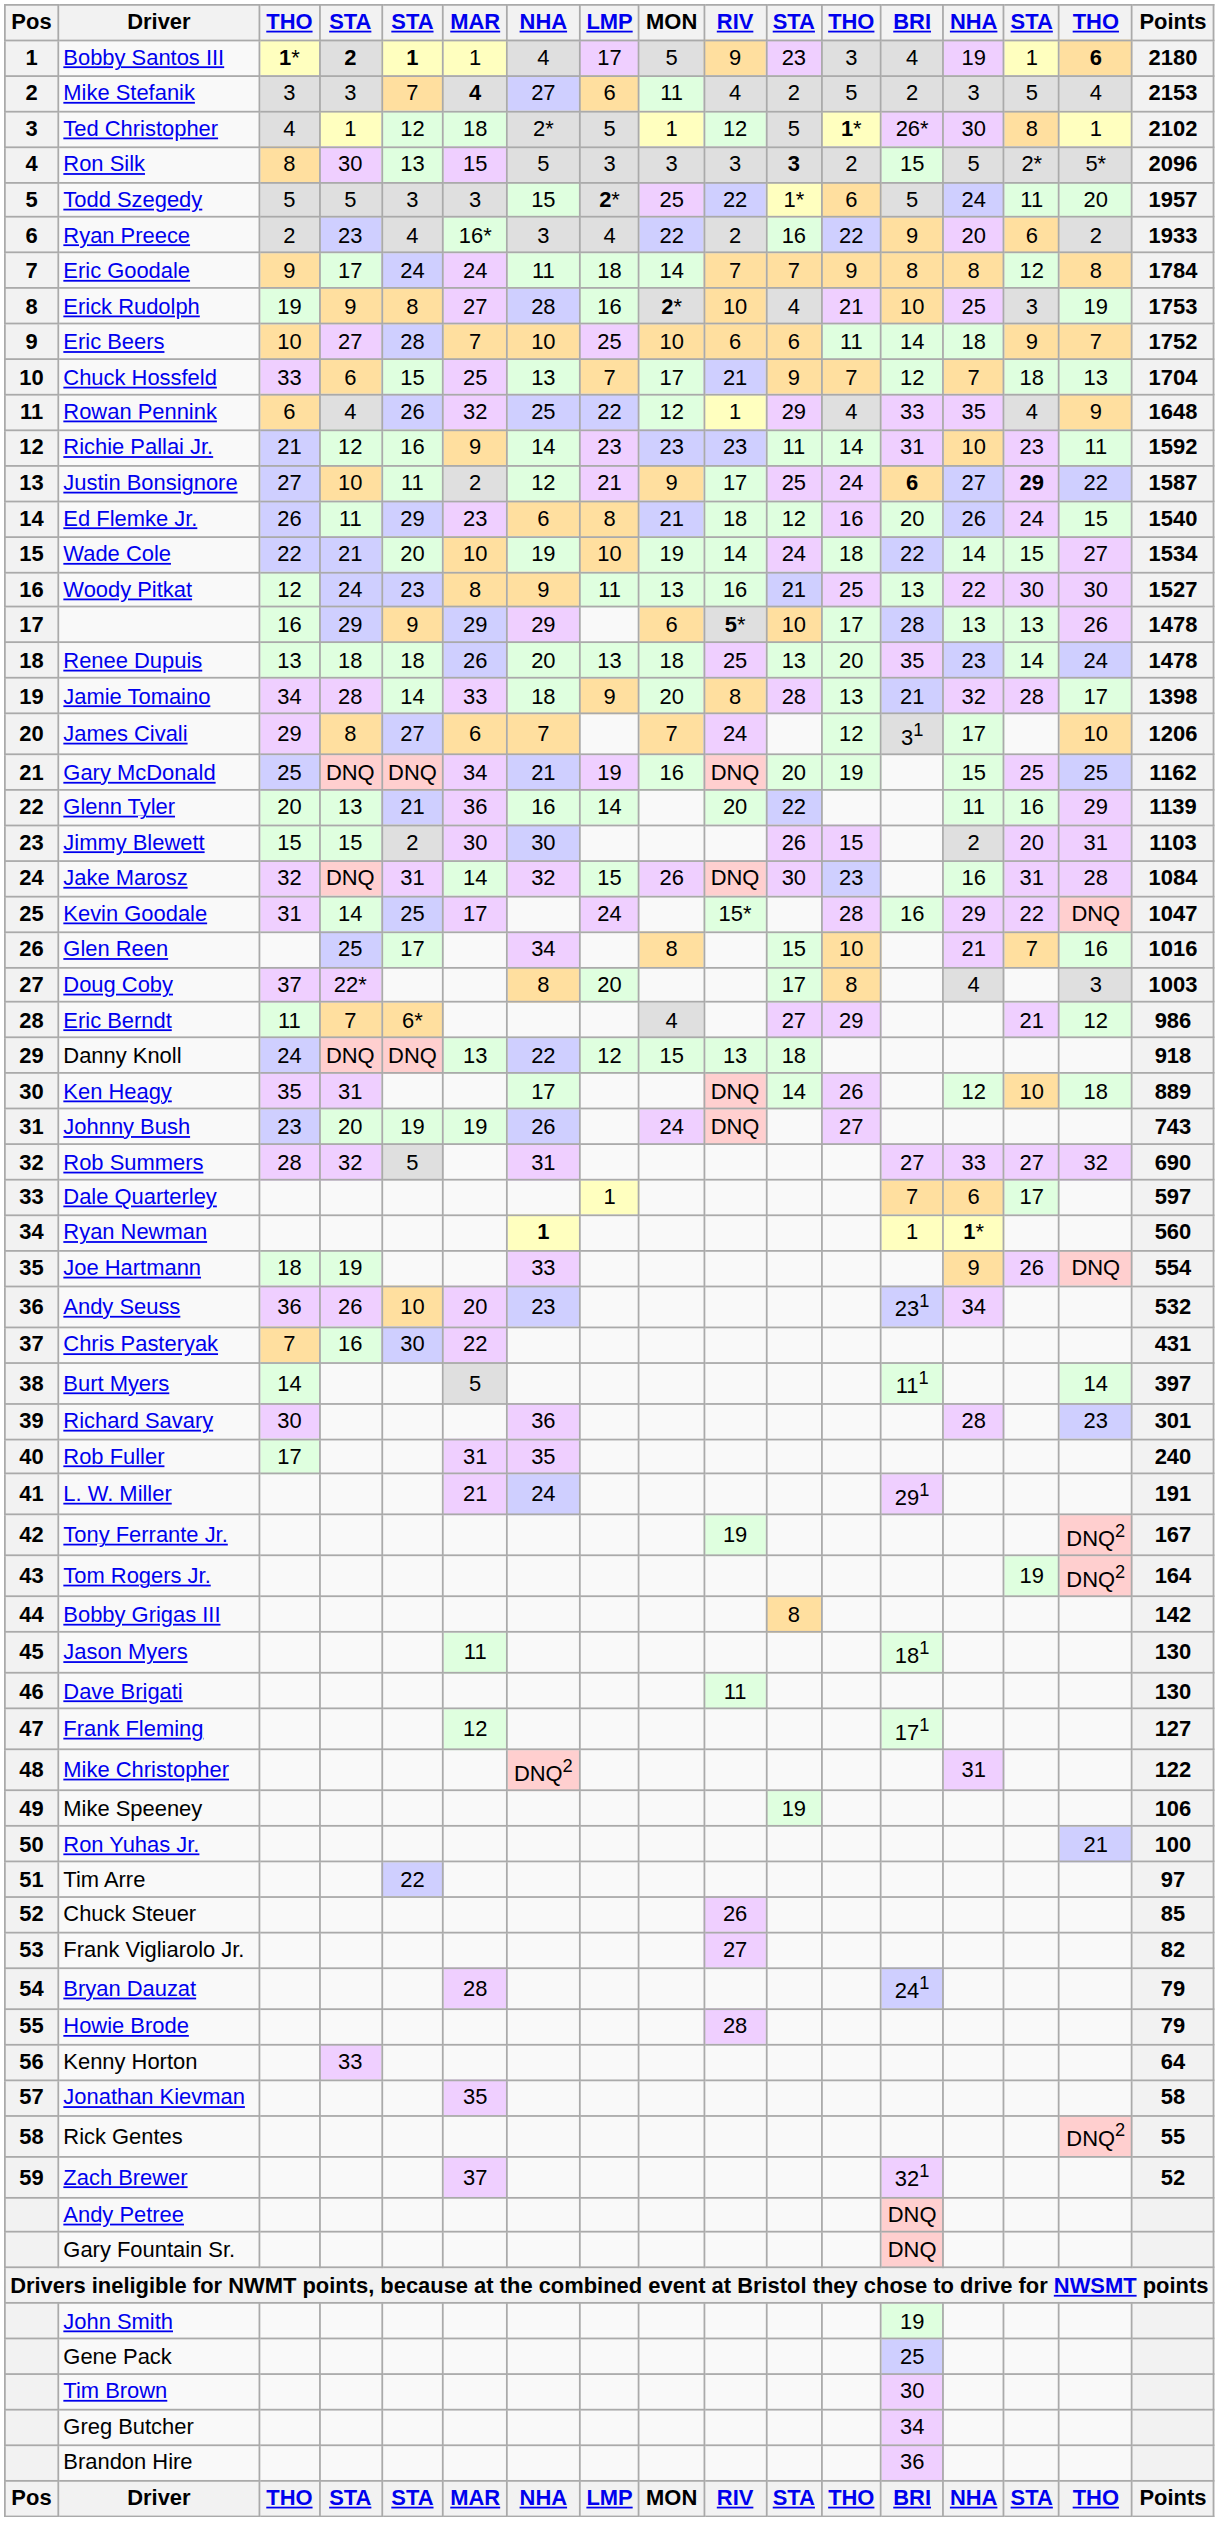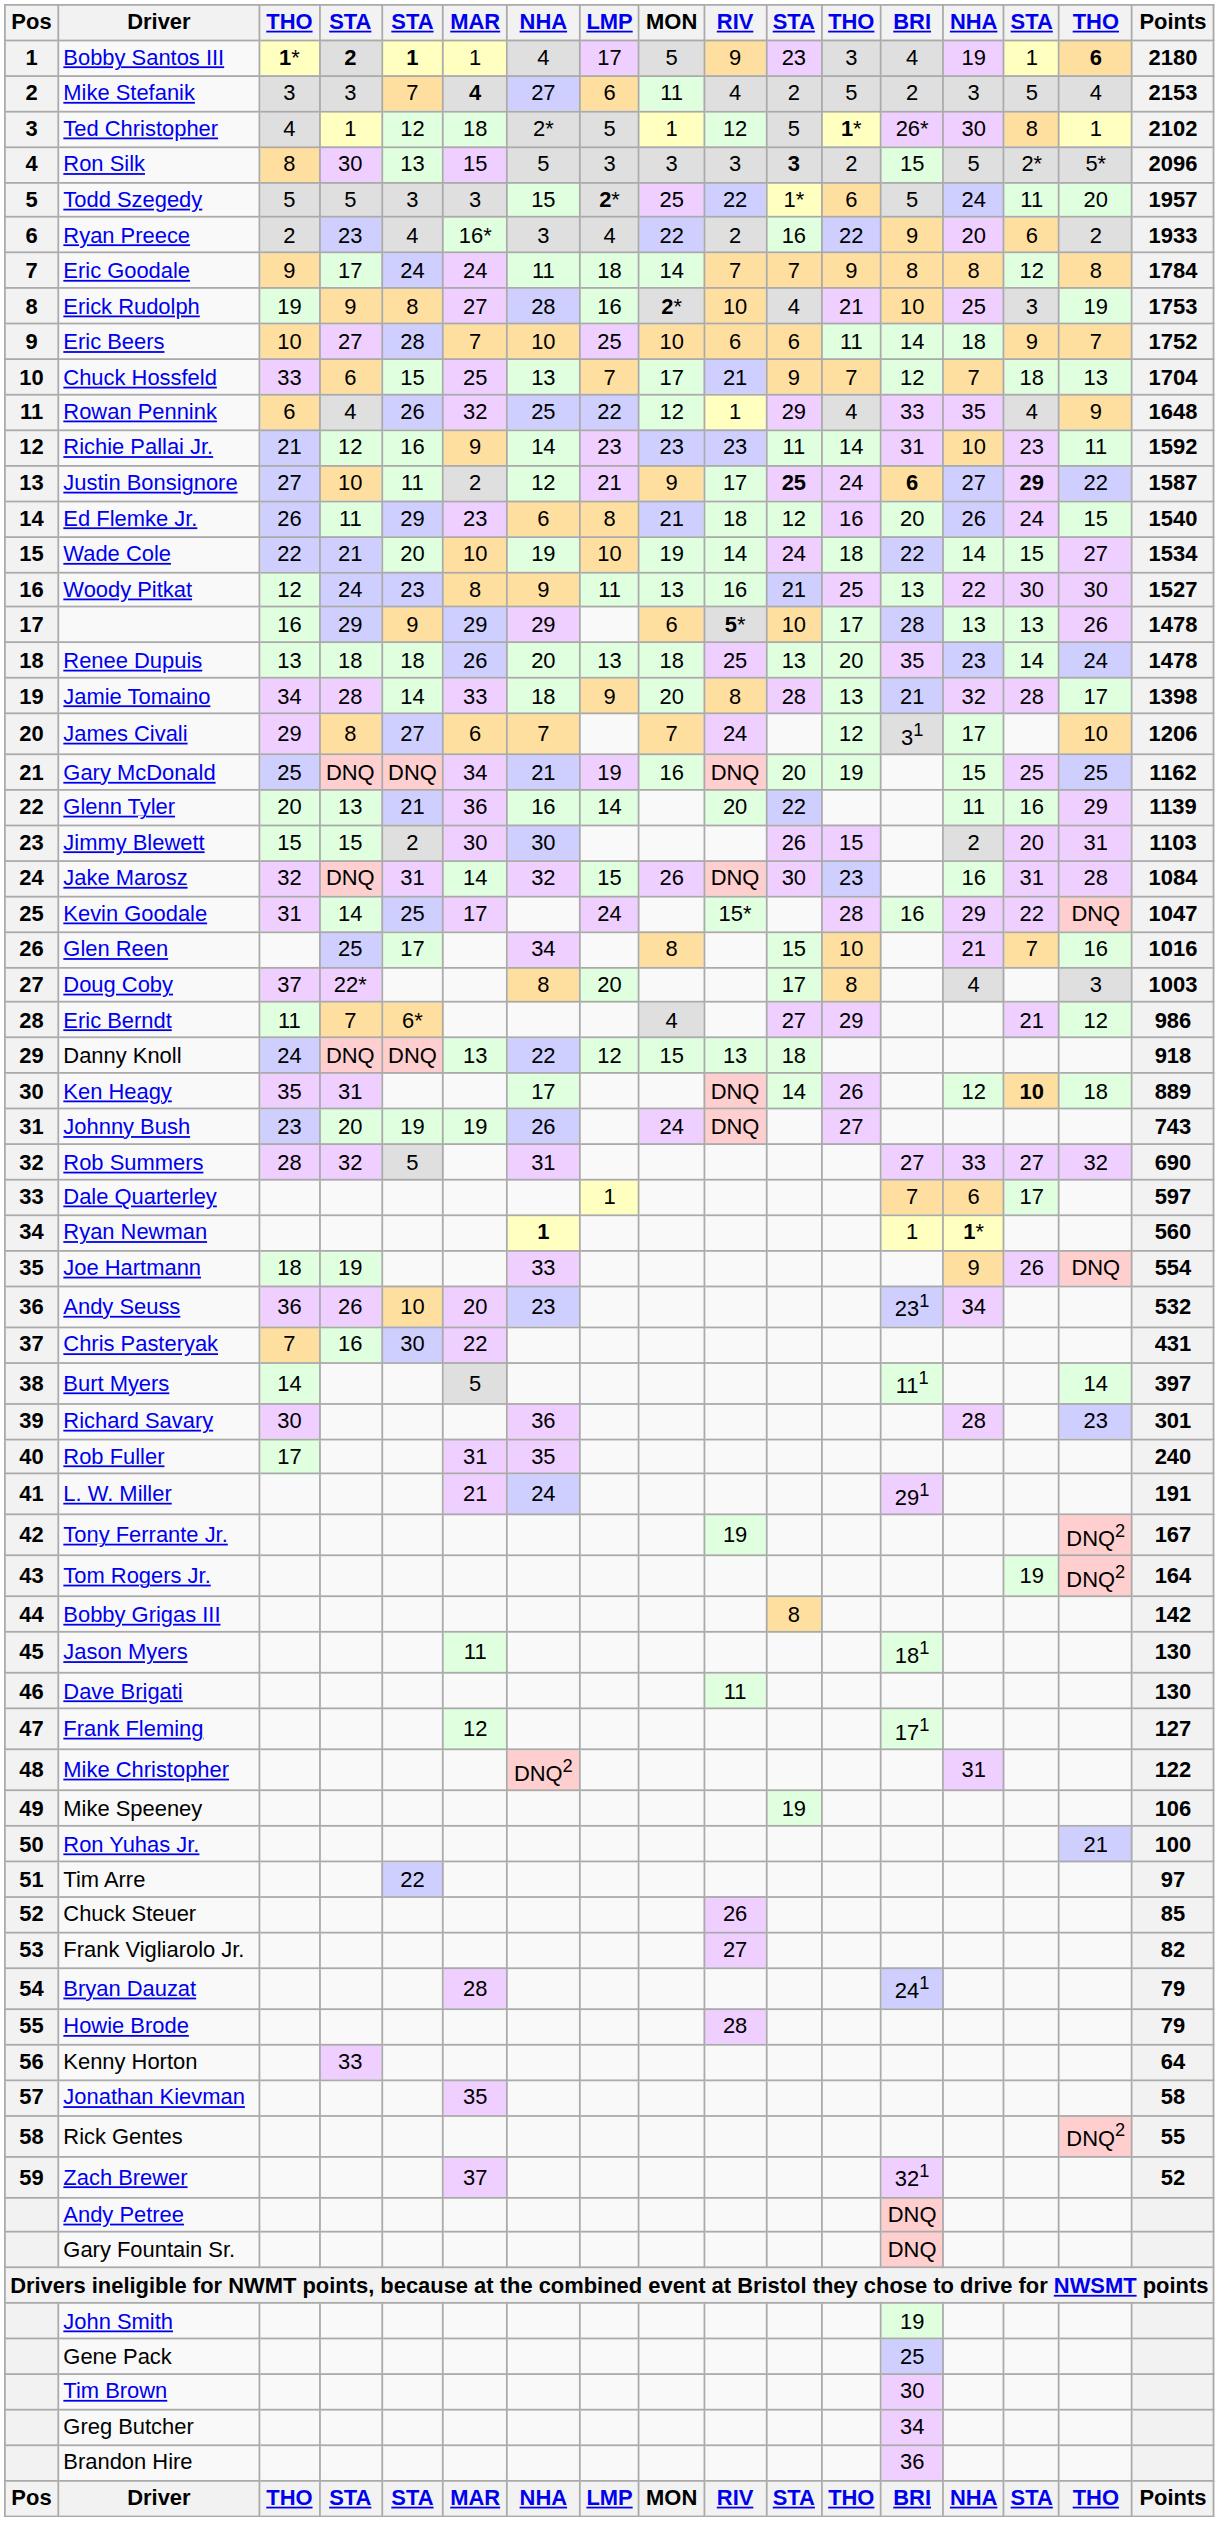Justin Bonsignore | column 11: normal -> bold
Ken Heagy | column 15: normal -> bold
